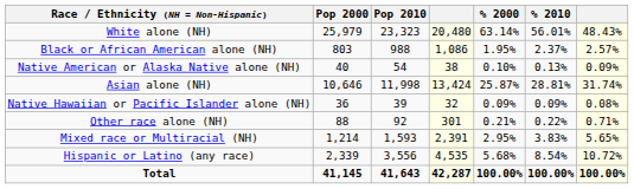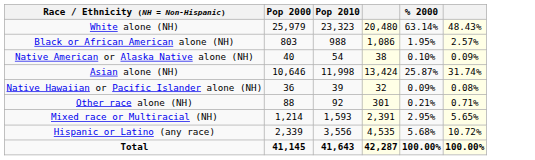- column: % 2010 | 56.01% | 2.37% | 0.13% | 28.81% | 0.09% | 0.22% | 3.83% | 8.54% | 100.00%
